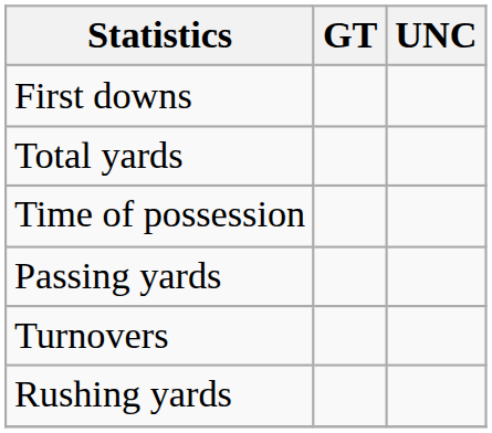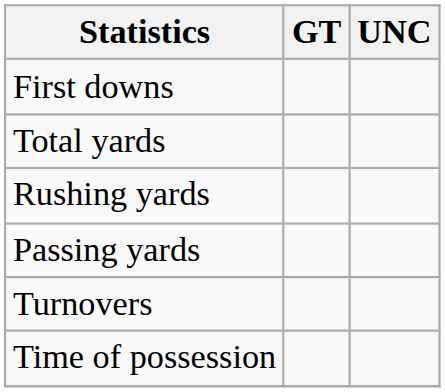rows swapped: Rushing yards <-> Time of possession
